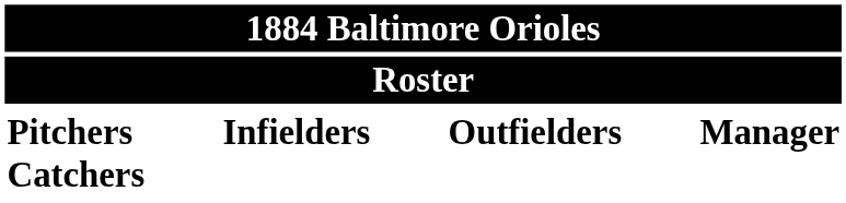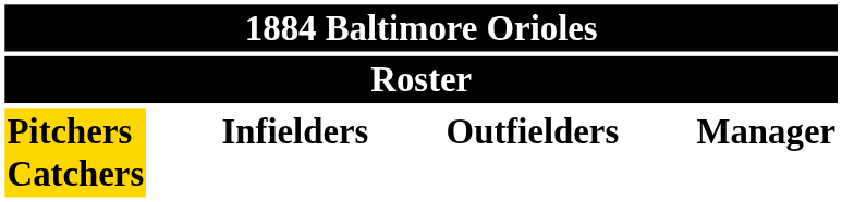Pitchers Catchers | column 1: no background -> gold background
